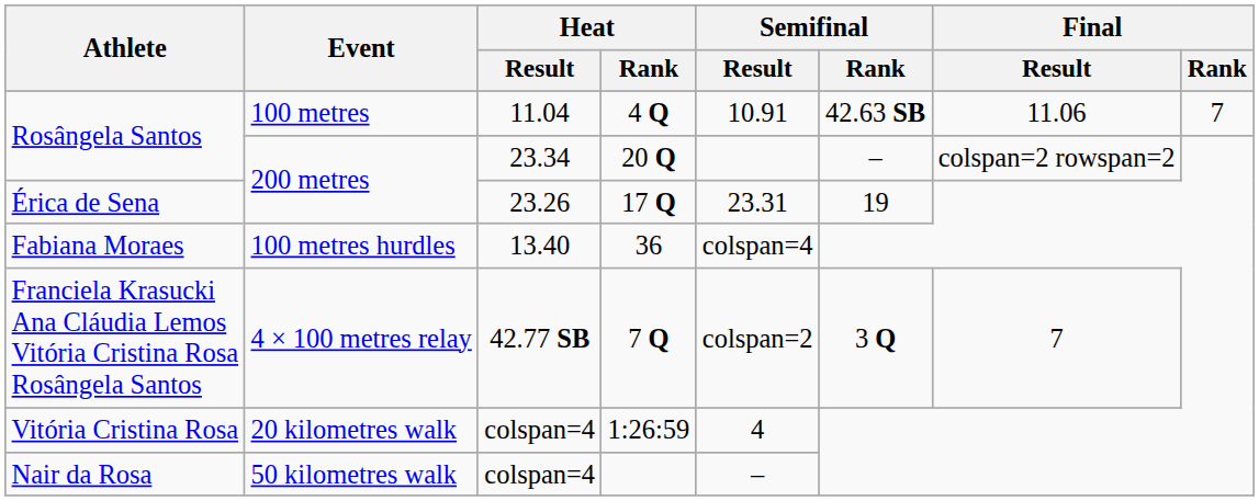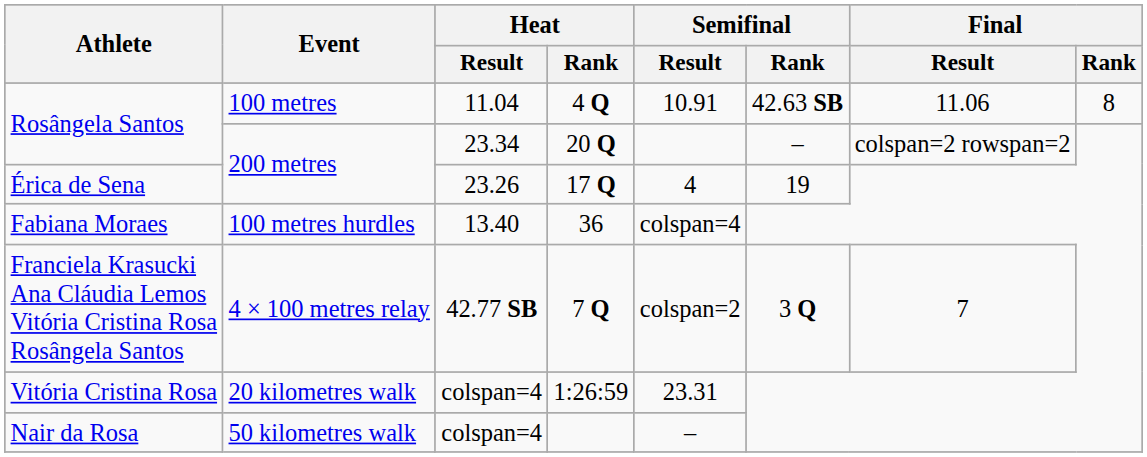4 Q | Final / Rank: 7 -> 8
17 Q | Semifinal / Result: 23.31 -> 4
1:26:59 | Semifinal / Result: 4 -> 23.31
